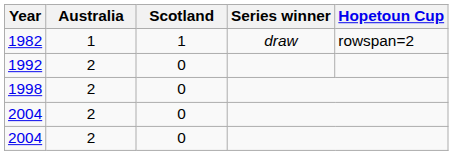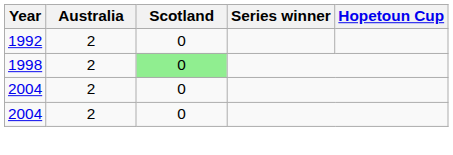- row: 1982 | 1 | 1 | draw | rowspan=2
1998 | Scotland: no background -> lightgreen background
